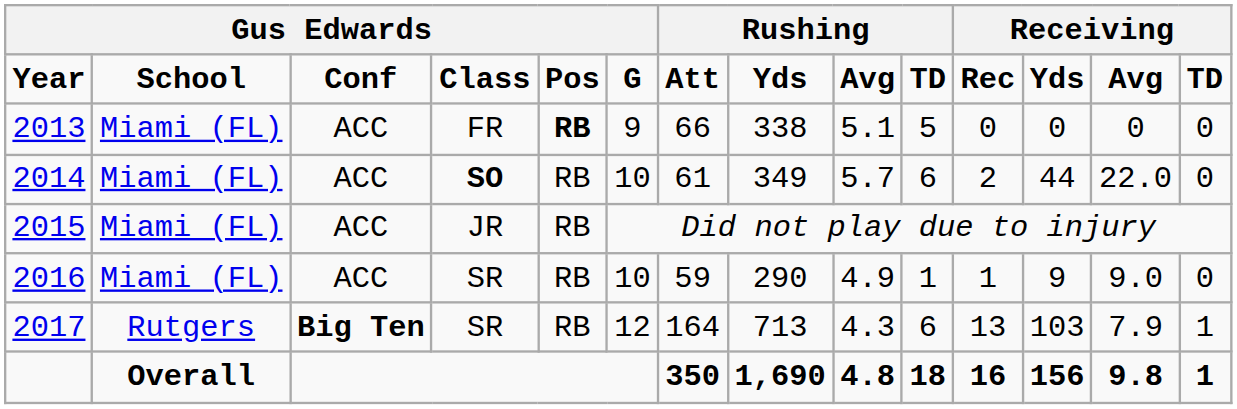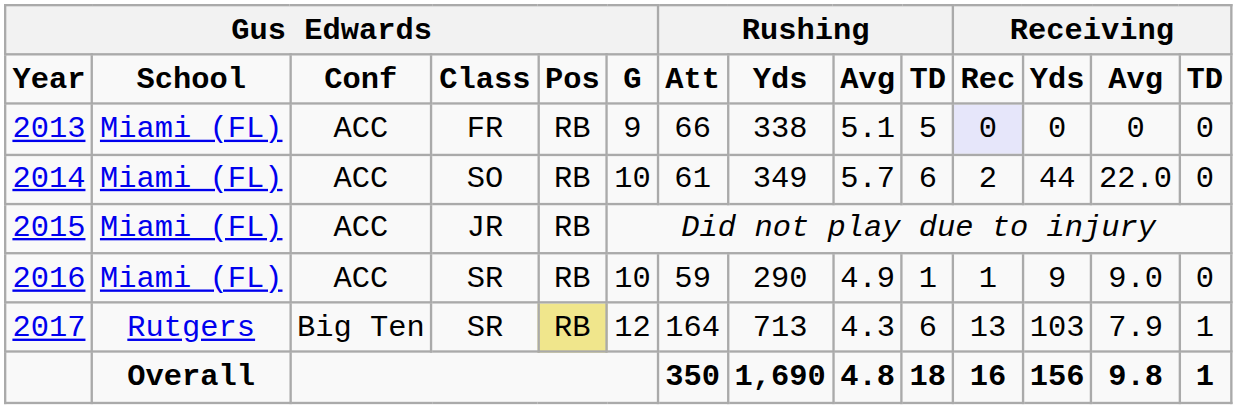2013 | column 5: bold -> normal
2013 | column 11: no background -> lavender background
2014 | column 4: bold -> normal
2017 | column 3: bold -> normal
2017 | column 5: no background -> khaki background
